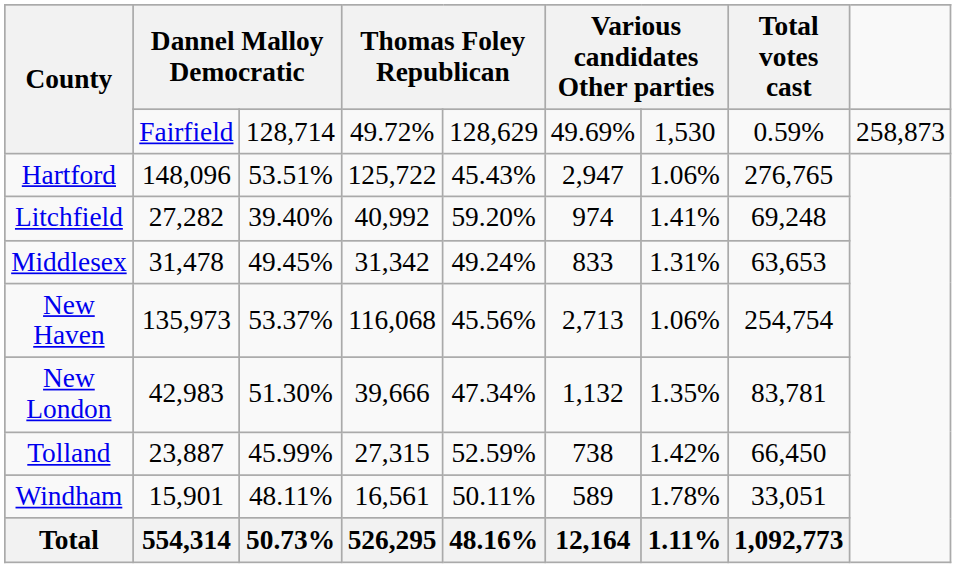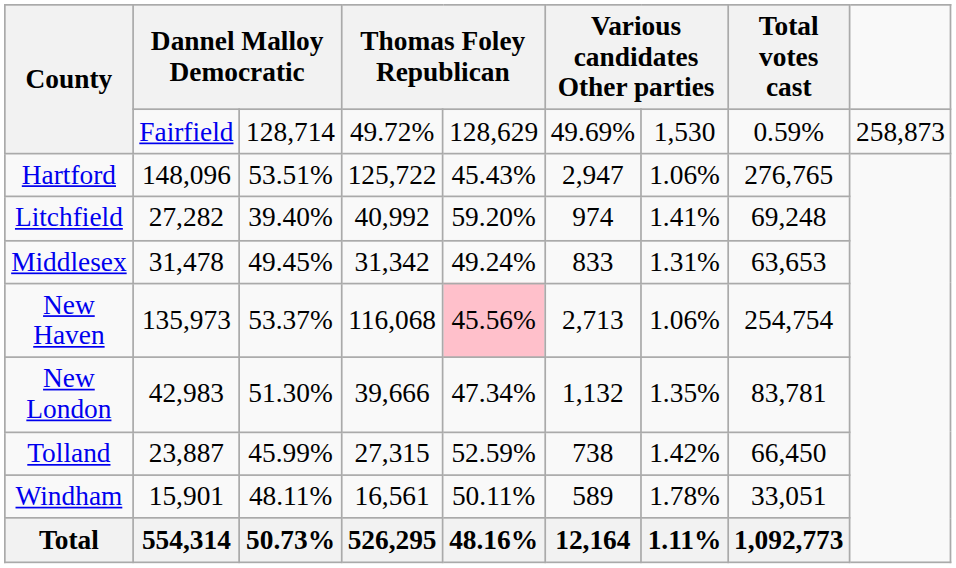New Haven | column 5: no background -> pink background
